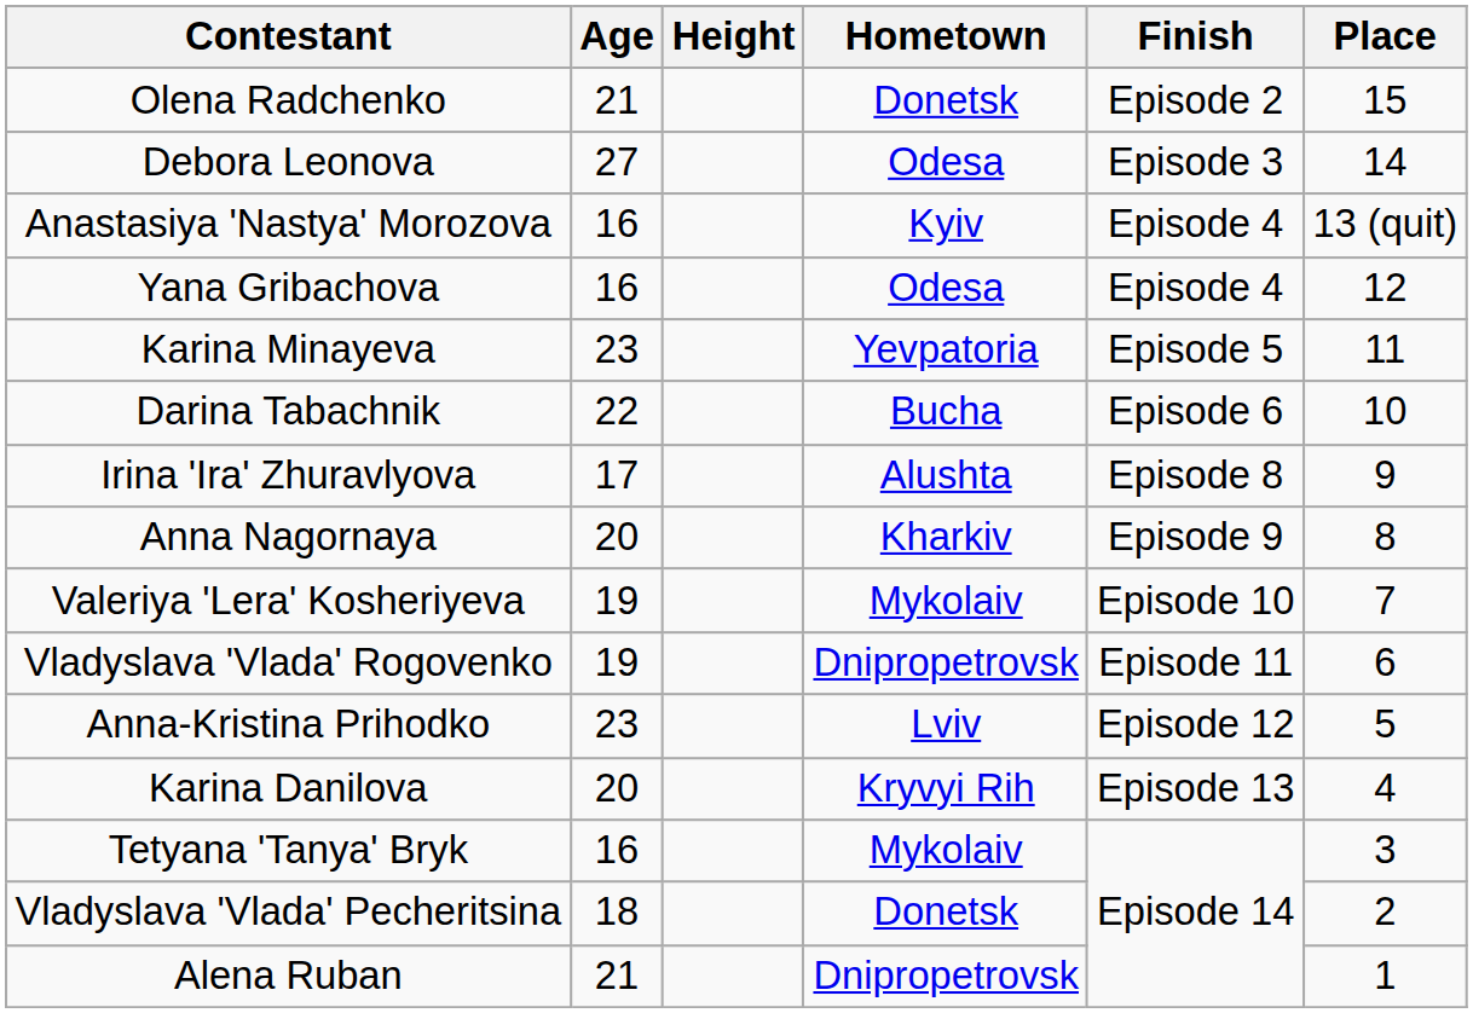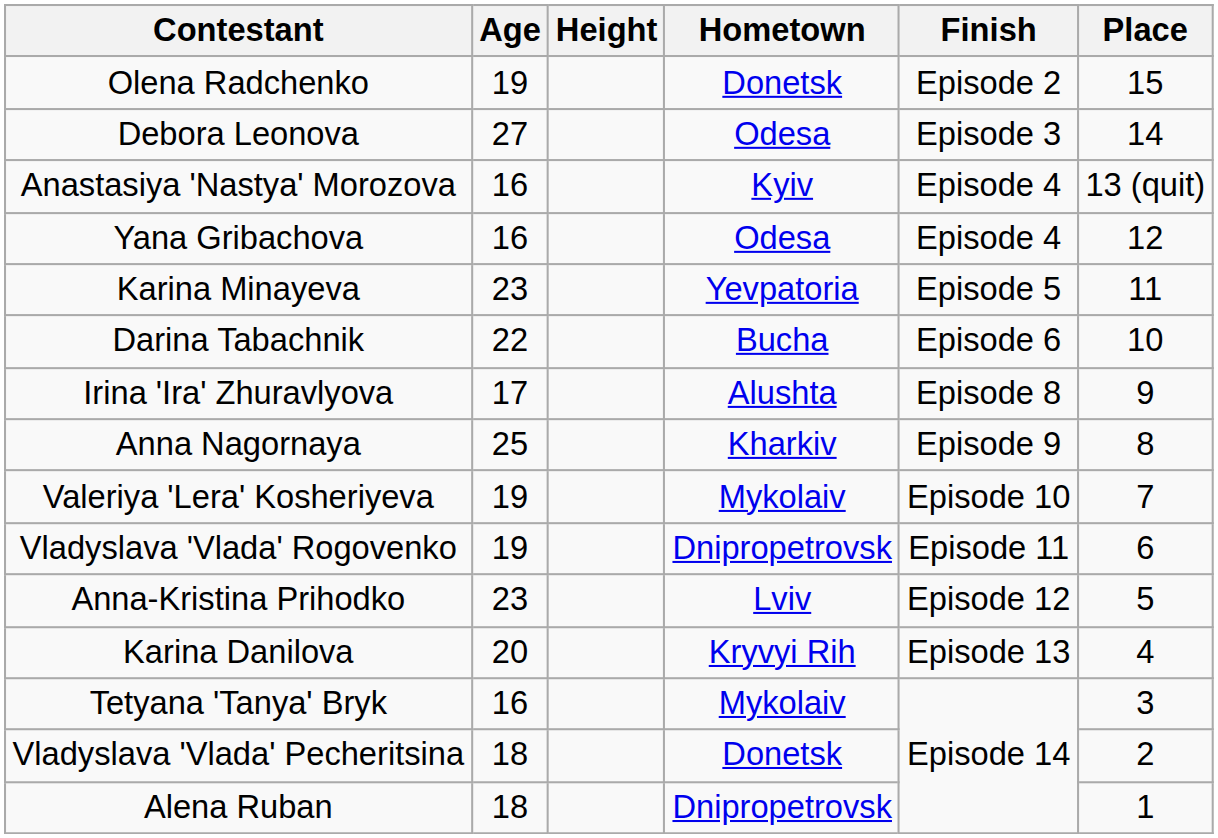Olena Radchenko | Age: 21 -> 19
Anna Nagornaya | Age: 20 -> 25
Alena Ruban | Age: 21 -> 18
